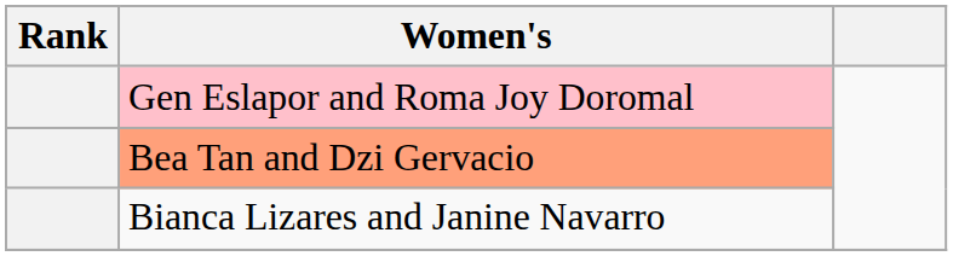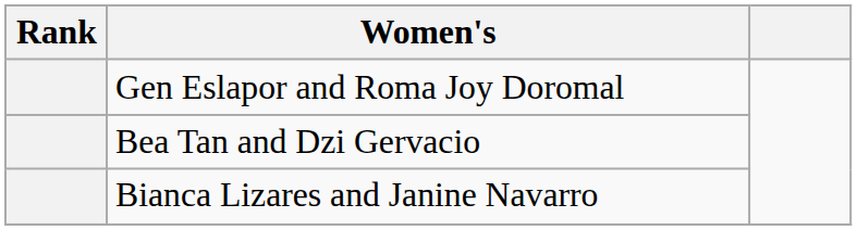Gen Eslapor and Roma Joy Doromal | Women's: pink background -> no background
Bea Tan and Dzi Gervacio | Women's: lightsalmon background -> no background
